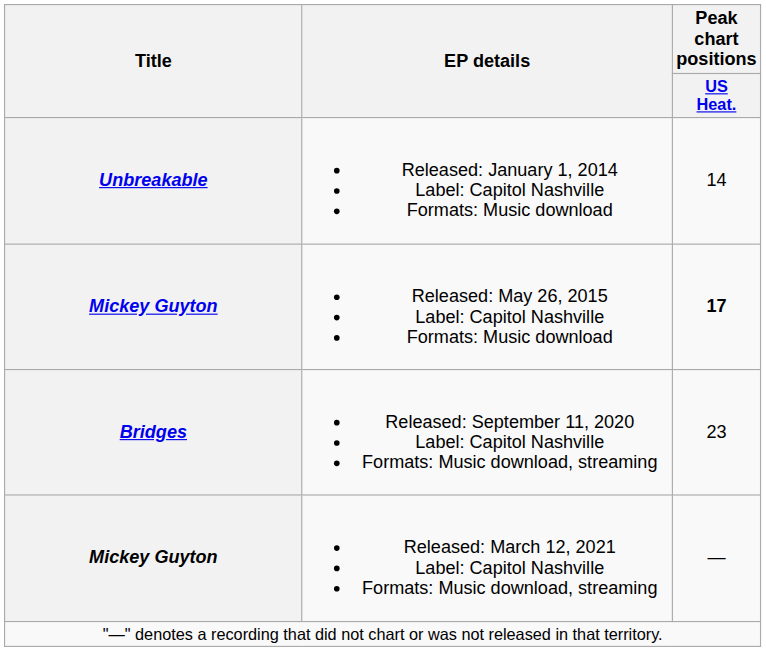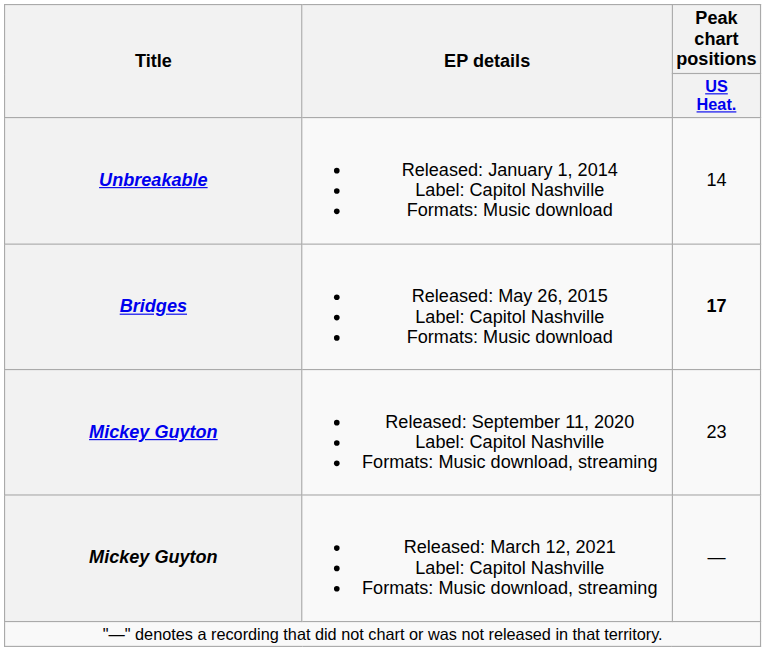row 4 | Title: Mickey Guyton -> Bridges
row 5 | Title: Bridges -> Mickey Guyton
